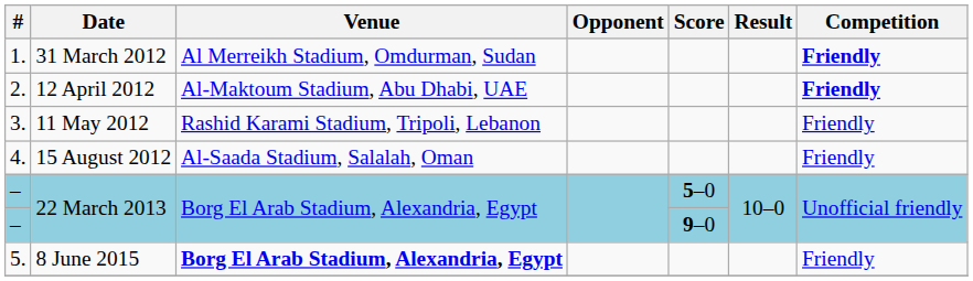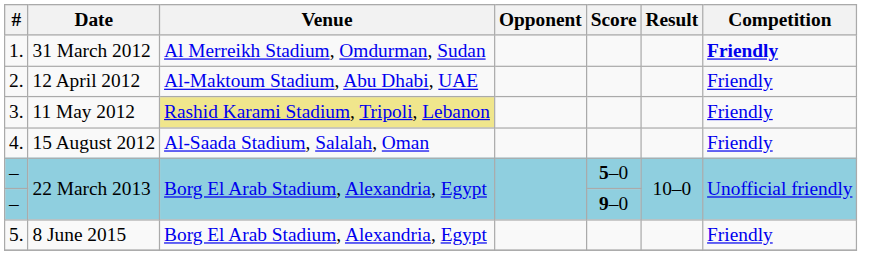2. | Competition: bold -> normal
3. | Venue: no background -> khaki background
5. | Venue: bold -> normal
